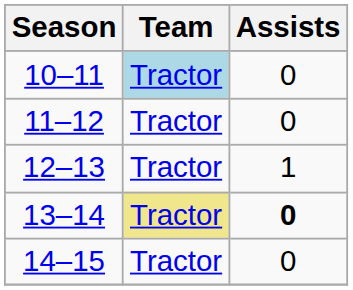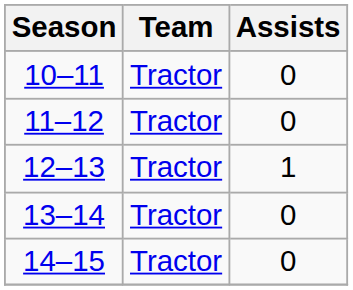10–11 | Team: lightblue background -> no background
13–14 | Team: khaki background -> no background
13–14 | Assists: bold -> normal
